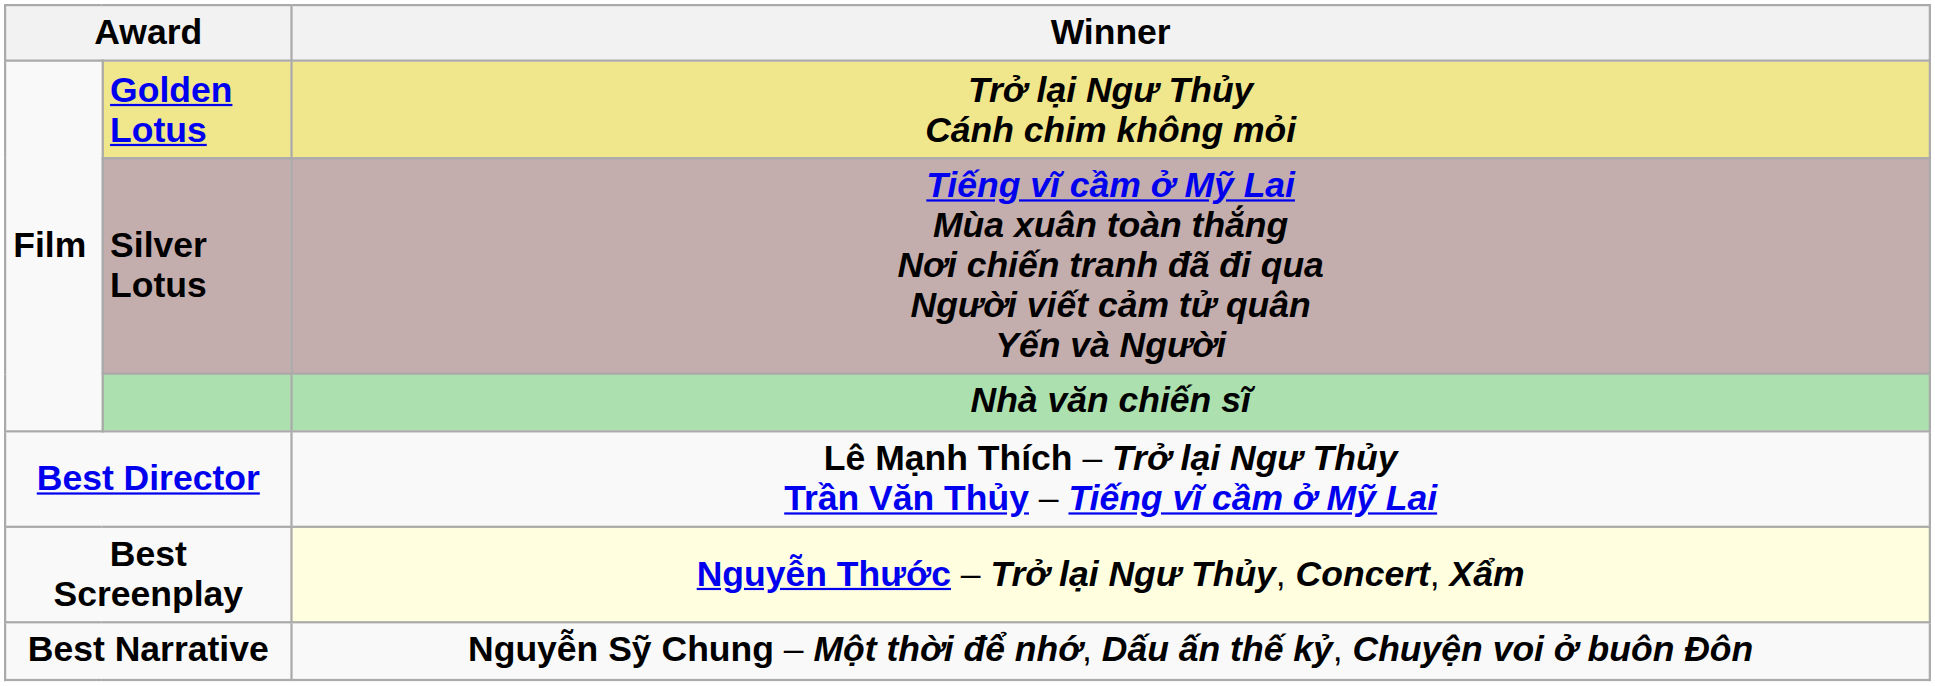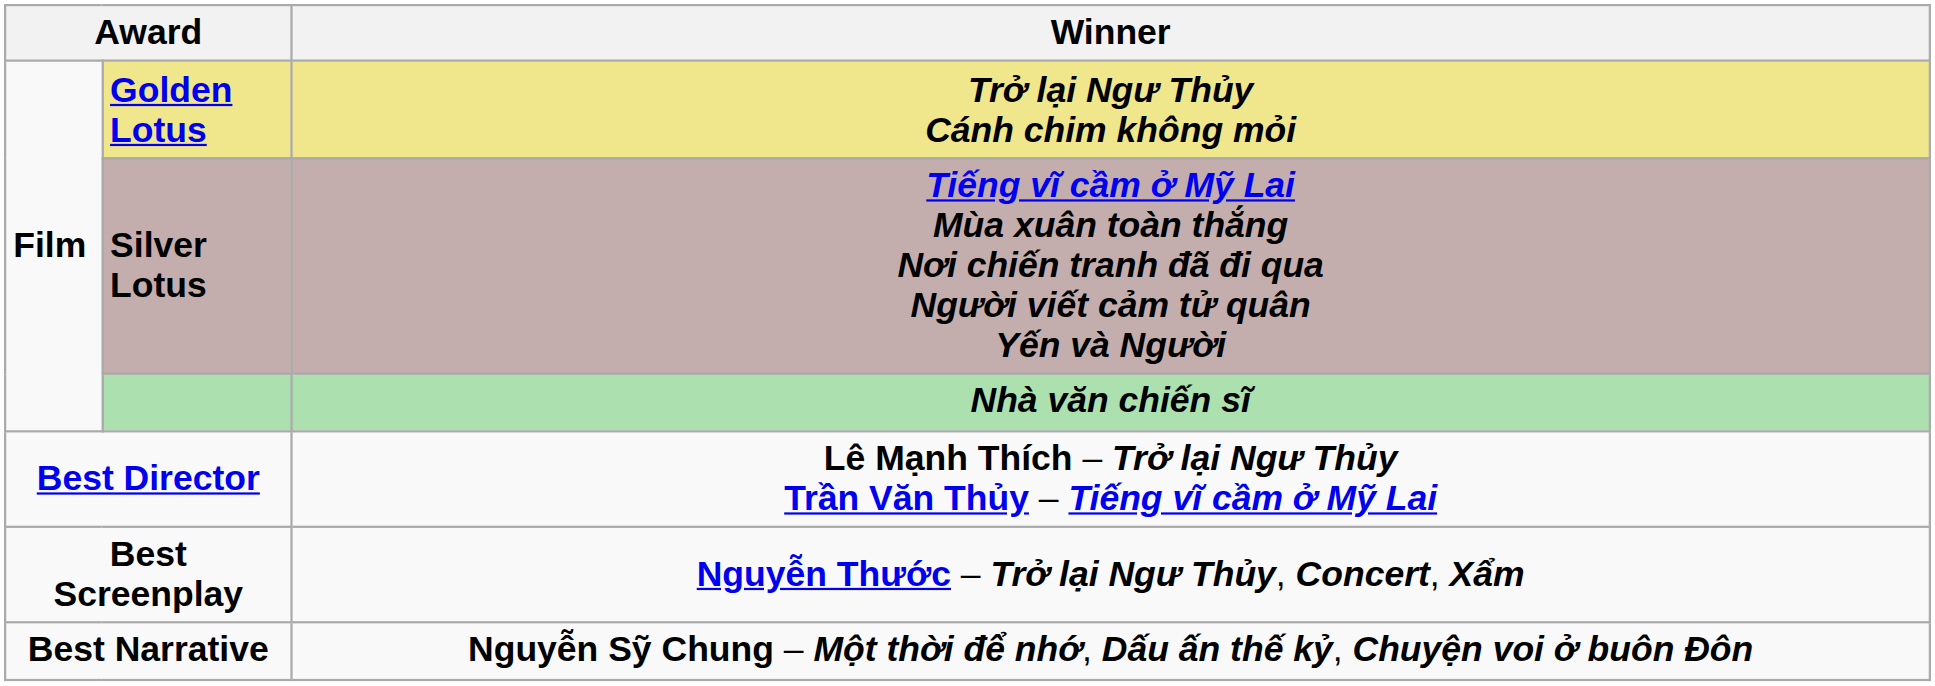Best Screenplay | Winner: lightyellow background -> no background
